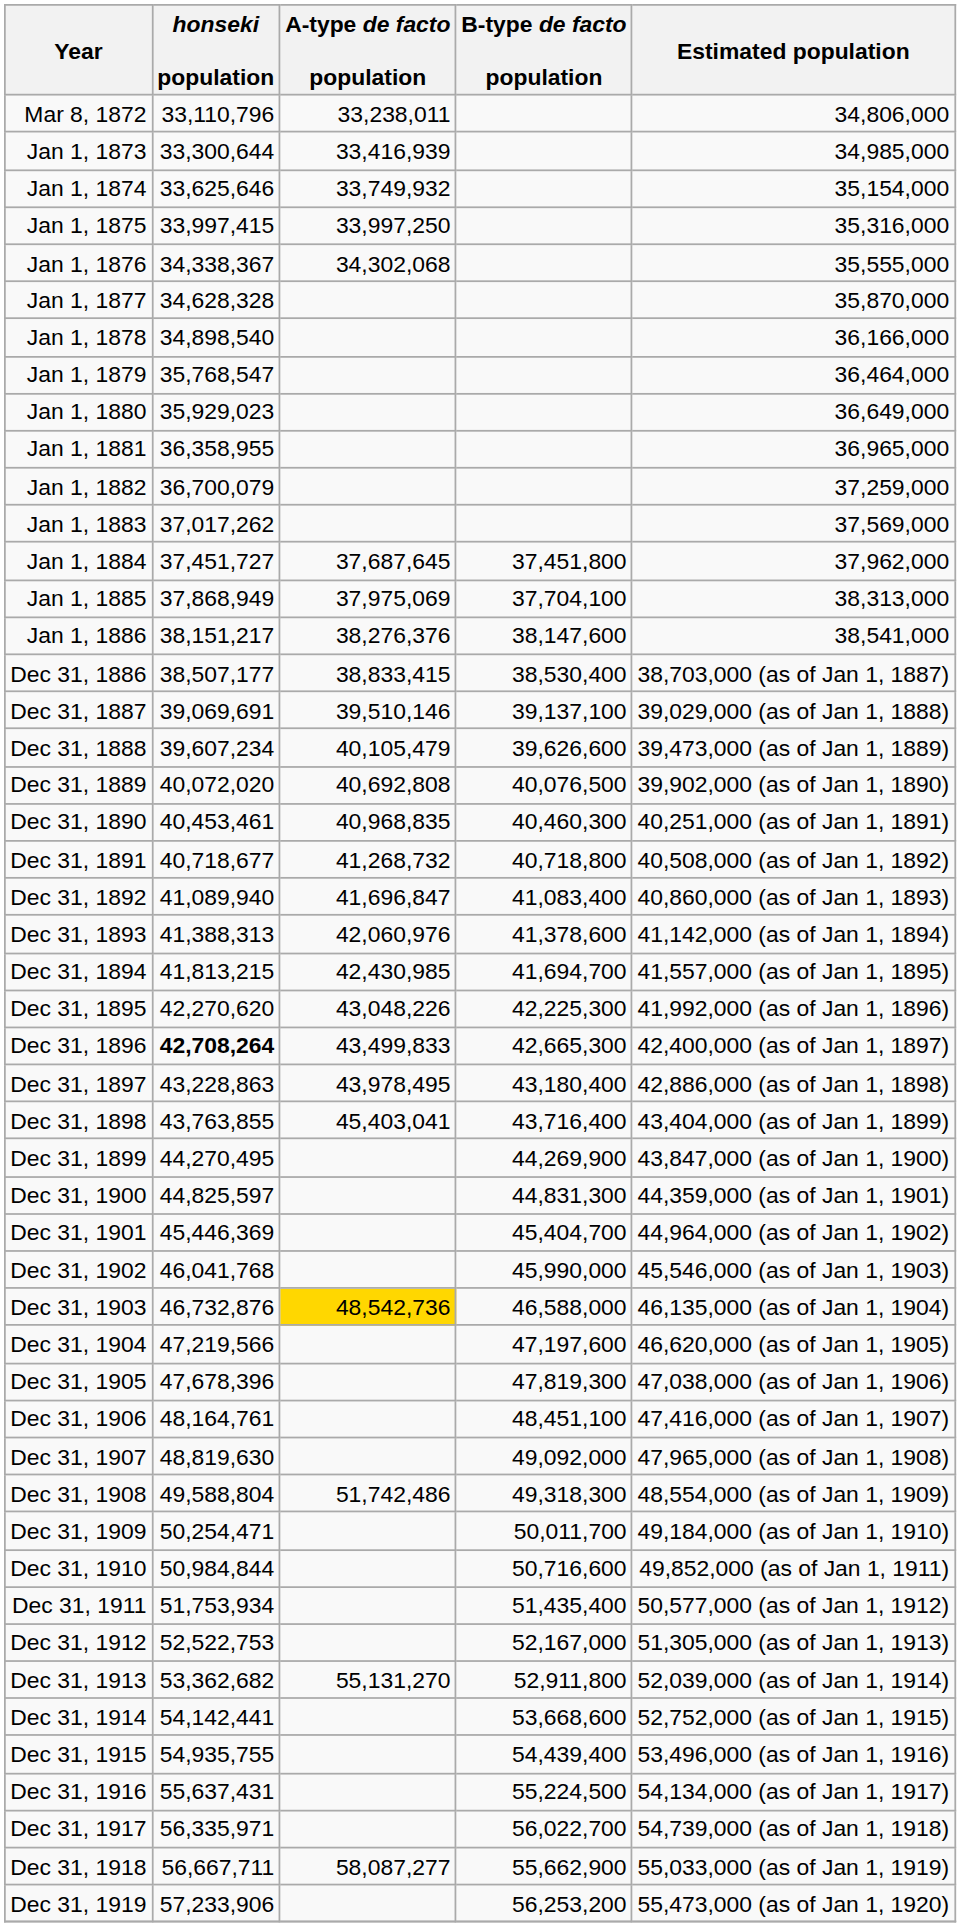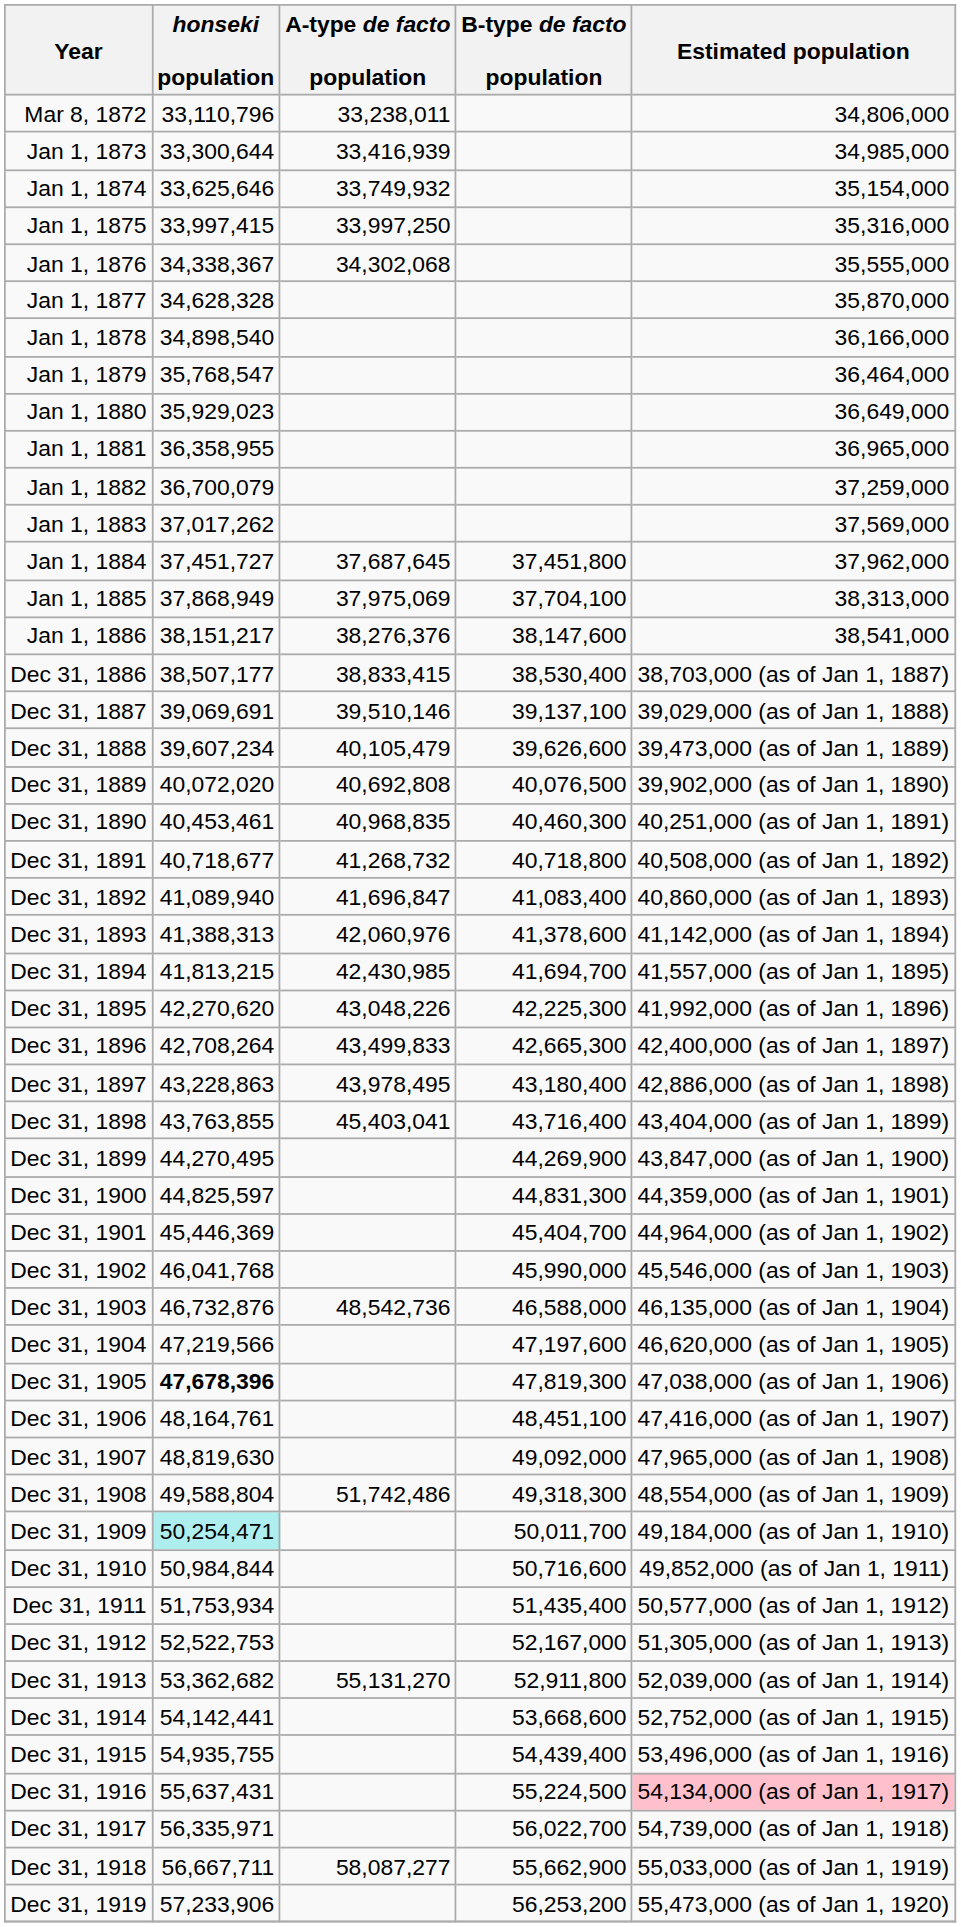Dec 31, 1896 | honseki population: bold -> normal
Dec 31, 1903 | A-type de facto population: gold background -> no background
Dec 31, 1905 | honseki population: normal -> bold
Dec 31, 1909 | honseki population: no background -> paleturquoise background
Dec 31, 1916 | Estimated population: no background -> pink background
